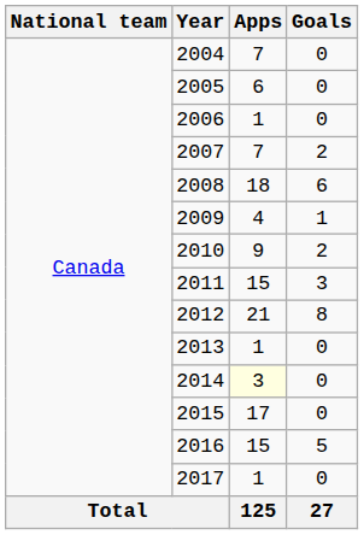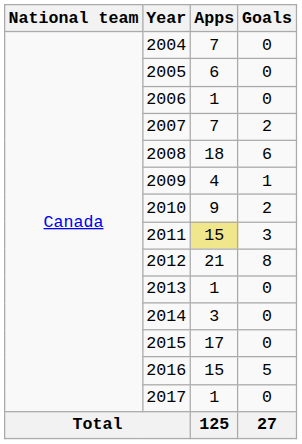2011 | Apps: no background -> khaki background
2014 | Apps: lightyellow background -> no background
